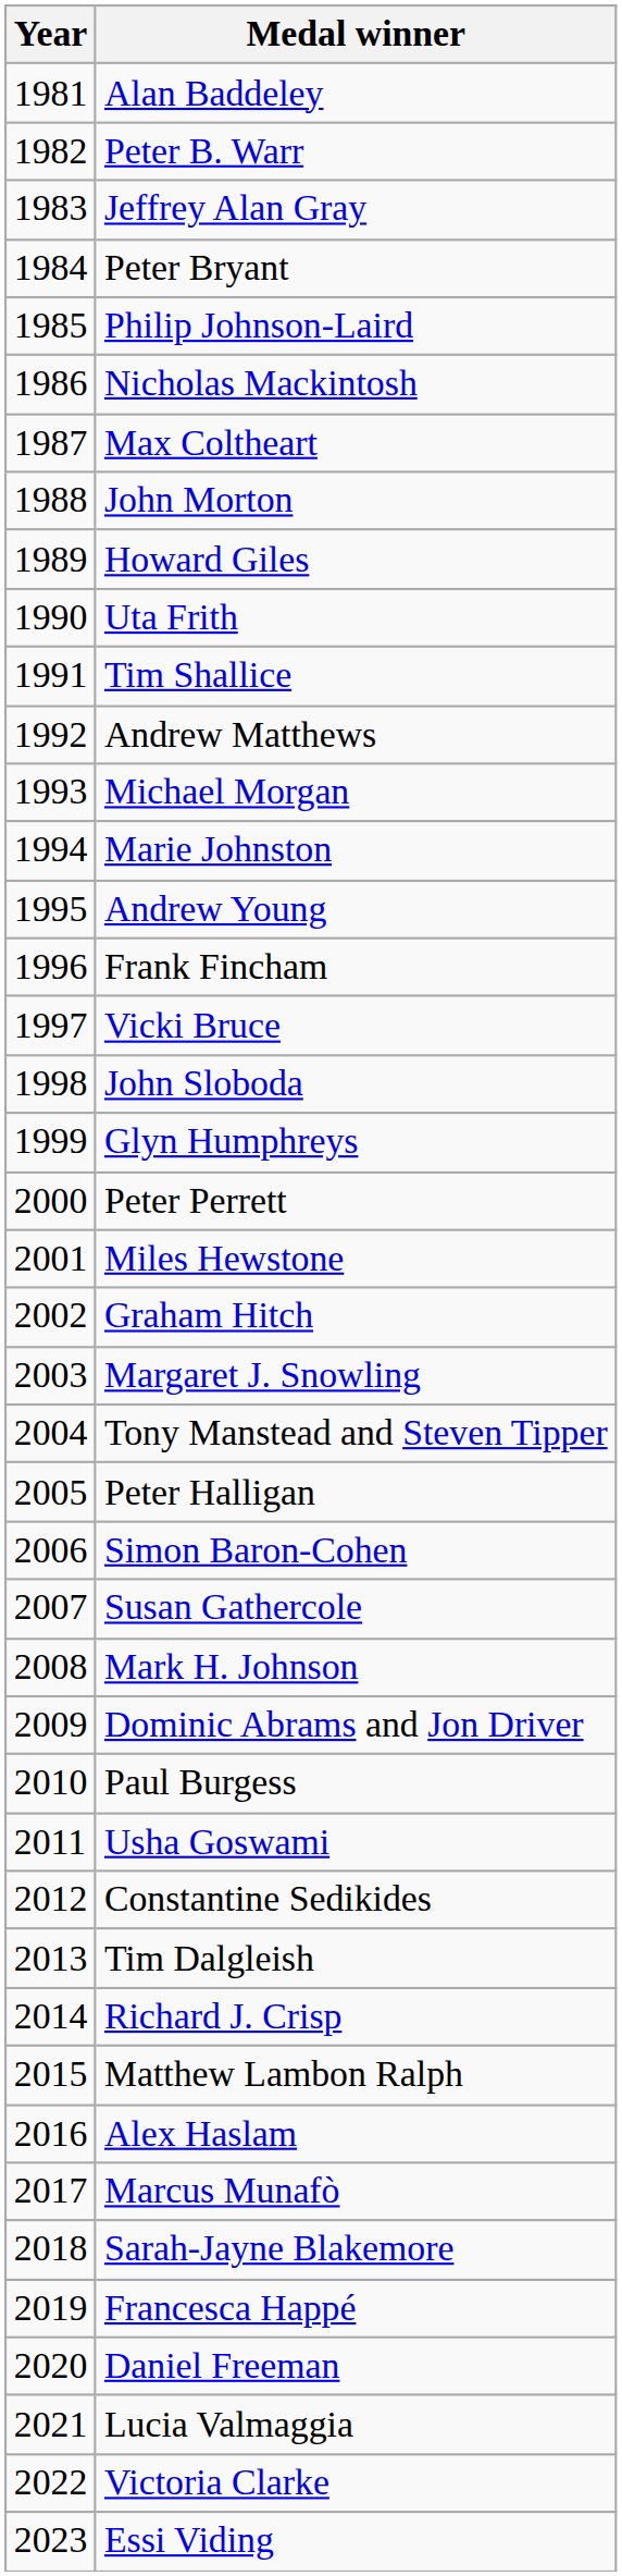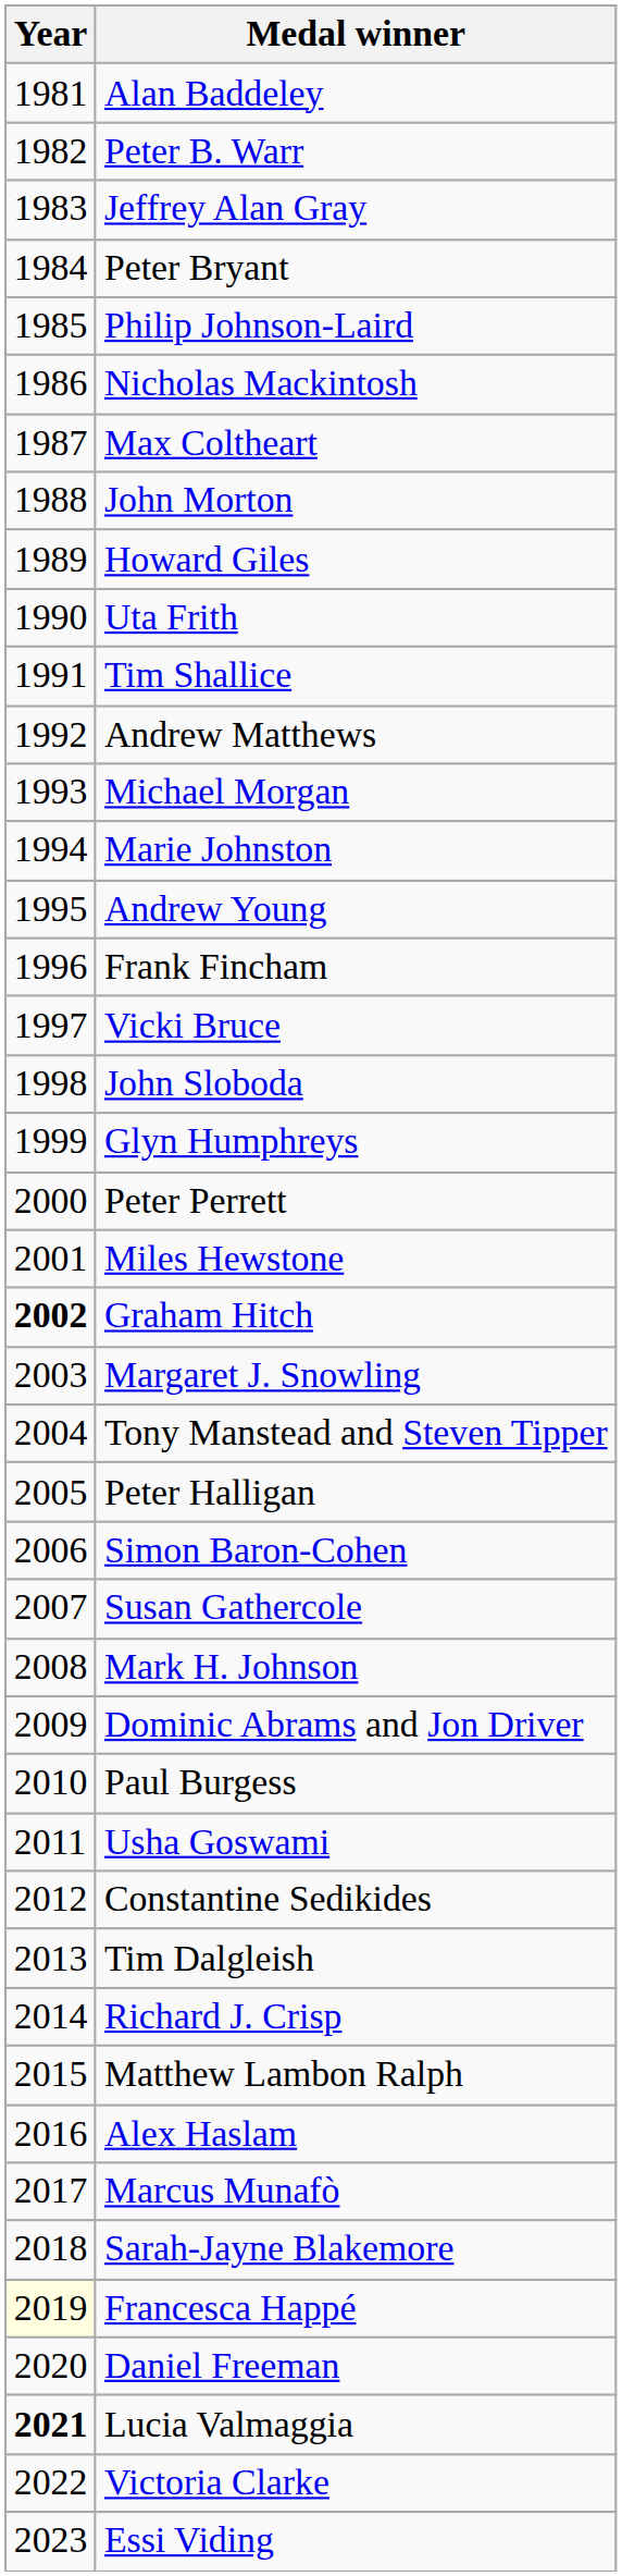Graham Hitch | Year: normal -> bold
Francesca Happé | Year: no background -> lightyellow background
Lucia Valmaggia | Year: normal -> bold
